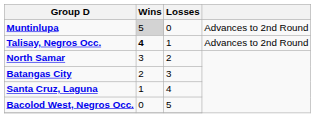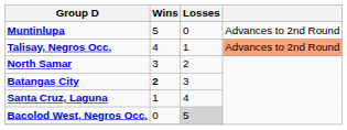Muntinlupa | Wins: lightgrey background -> no background
Talisay, Negros Occ. | Wins: bold -> normal
Talisay, Negros Occ. | column 4: no background -> lightsalmon background
Batangas City | Wins: normal -> bold
Bacolod West, Negros Occ. | Losses: no background -> lightgrey background
